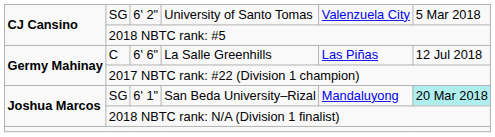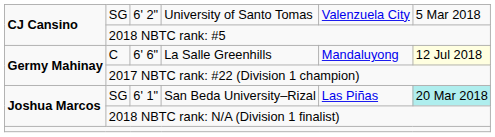C | column 5: Las Piñas -> Mandaluyong
C | column 6: no background -> lightyellow background
SG / 6' 1" | column 5: Mandaluyong -> Las Piñas
